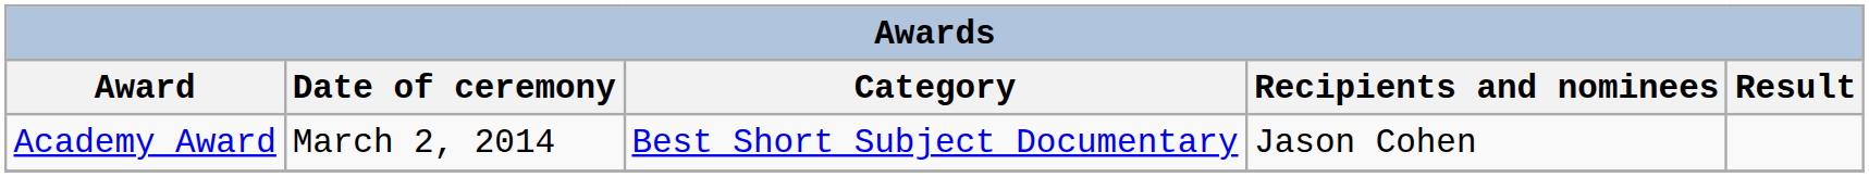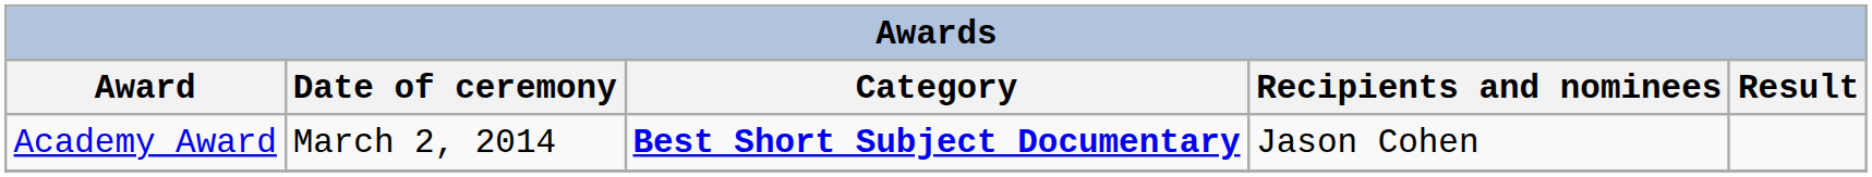Academy Award | Category: normal -> bold
